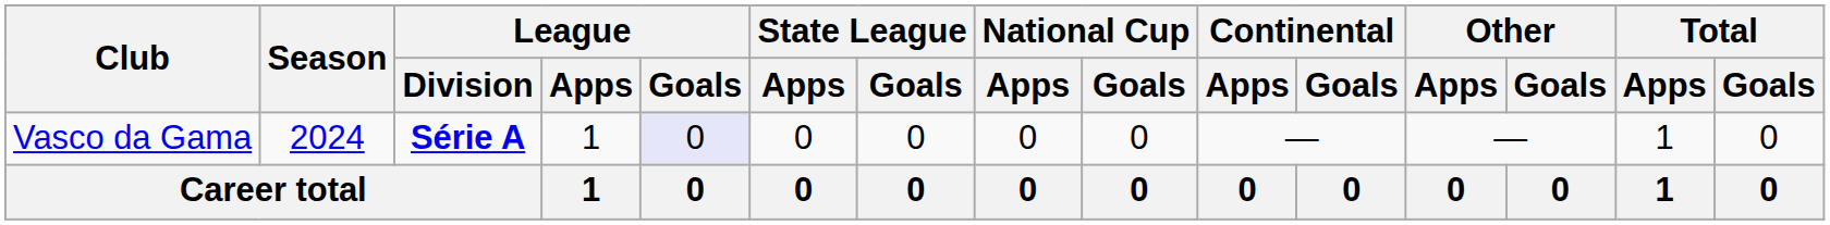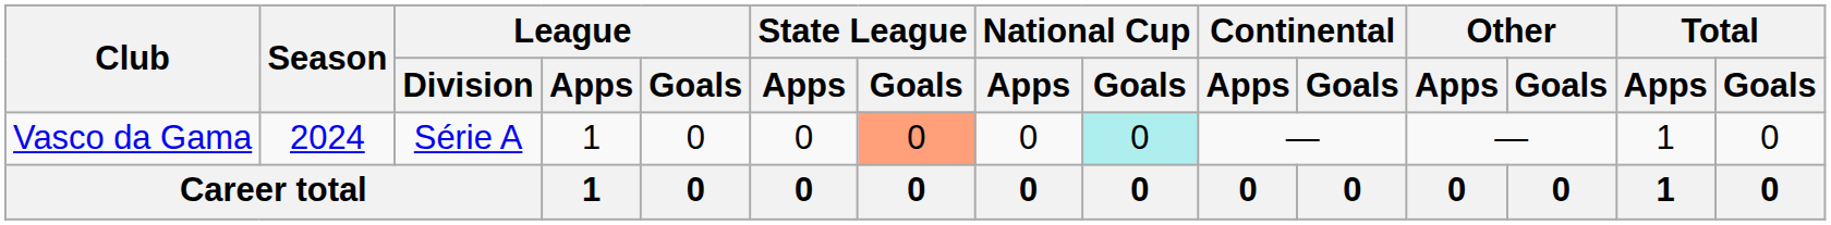Vasco da Gama | League / Division: bold -> normal
Vasco da Gama | League / Goals: lavender background -> no background
Vasco da Gama | State League / Goals: no background -> lightsalmon background
Vasco da Gama | National Cup / Goals: no background -> paleturquoise background
